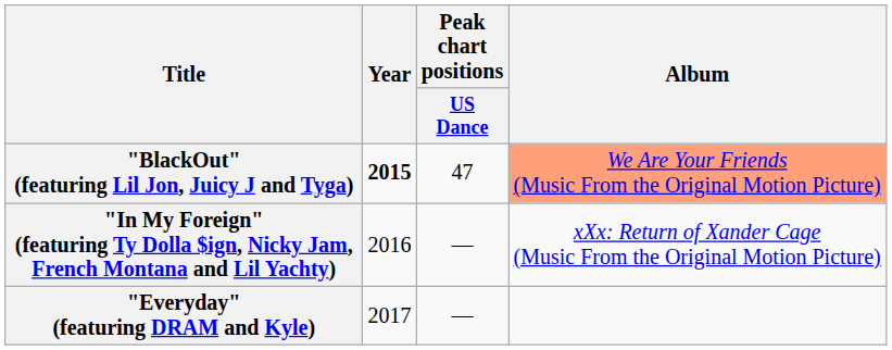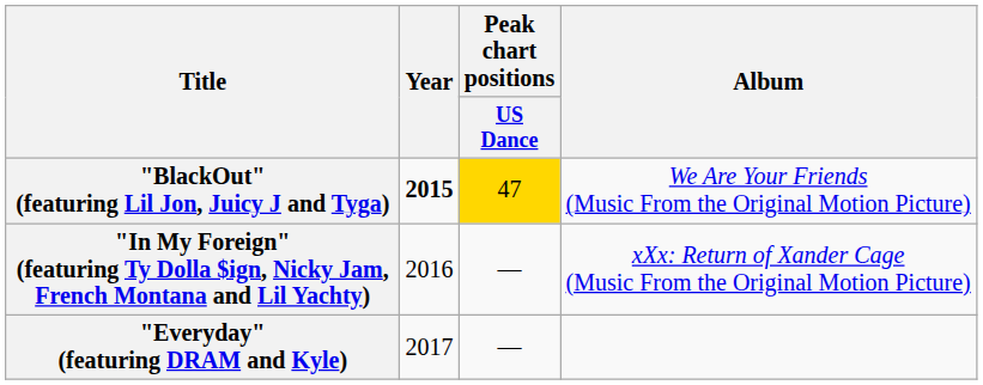"BlackOut" (featuring Lil Jon, Juicy J and Tyga) | Peak chart positions / US Dance: no background -> gold background
"BlackOut" (featuring Lil Jon, Juicy J and Tyga) | Album: lightsalmon background -> no background
